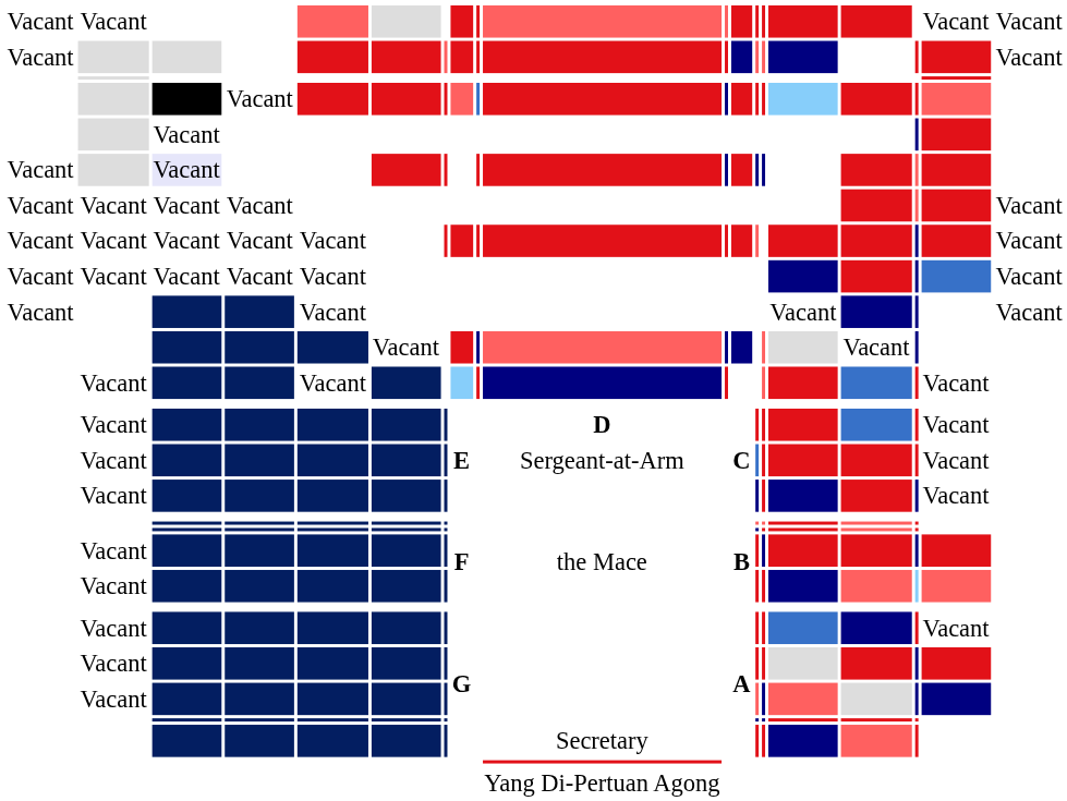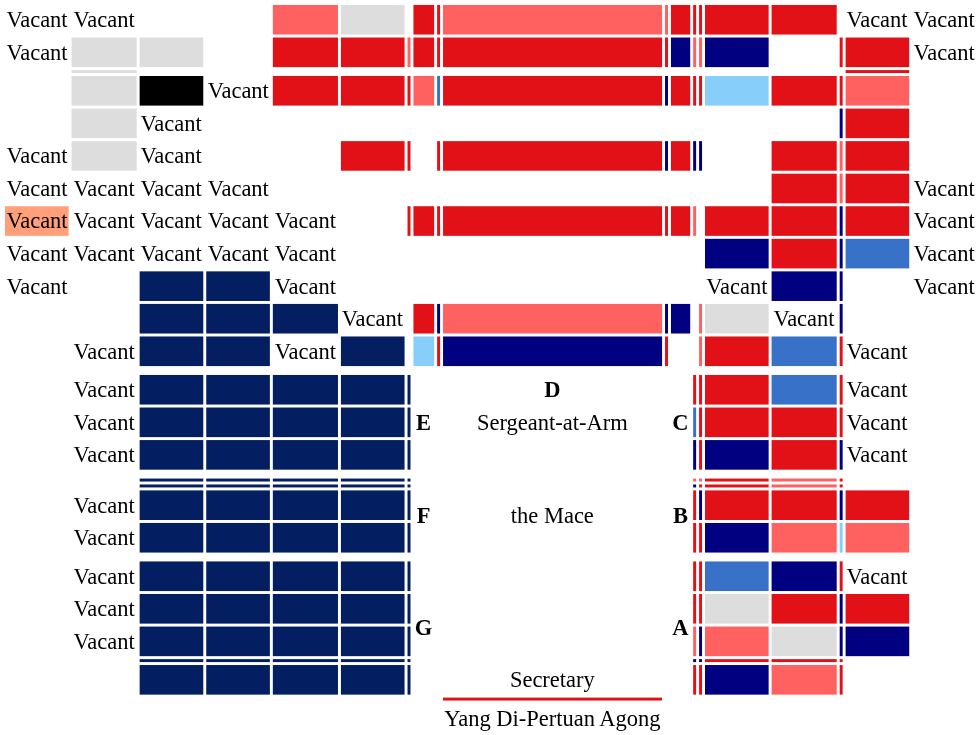row 5 | column 3: lavender background -> no background
row 7 | column 1: no background -> lightsalmon background
